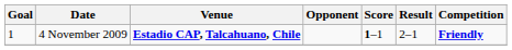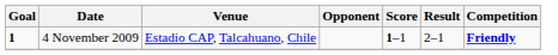4 November 2009 | Goal: normal -> bold
4 November 2009 | Venue: bold -> normal
